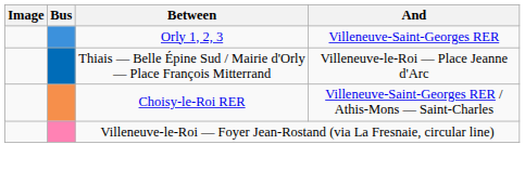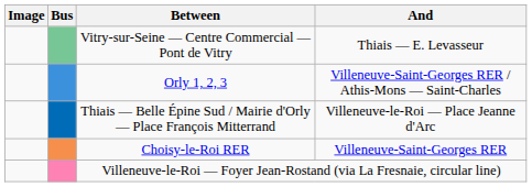+ row: Vitry-sur-Seine — Centre Commercial — Pont de Vitry | Thiais — E. Levasseur
Orly 1, 2, 3 | And: Villeneuve-Saint-Georges RER -> Villeneuve-Saint-Georges RER / Athis-Mons — Saint-Charles
Choisy-le-Roi RER | And: Villeneuve-Saint-Georges RER / Athis-Mons — Saint-Charles -> Villeneuve-Saint-Georges RER
